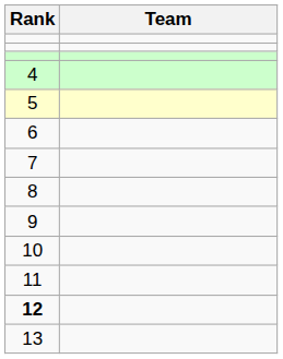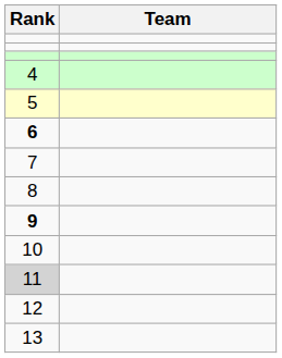row 7 | Rank: normal -> bold
row 10 | Rank: normal -> bold
row 12 | Rank: no background -> lightgrey background
row 13 | Rank: bold -> normal
